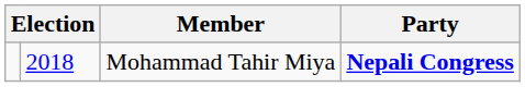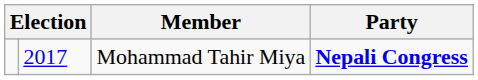Mohammad Tahir Miya | column 2: 2018 -> 2017
